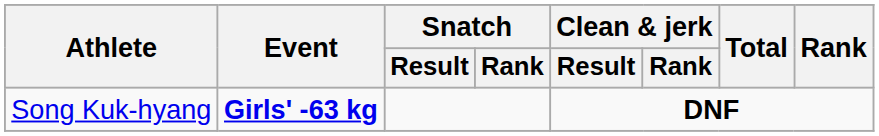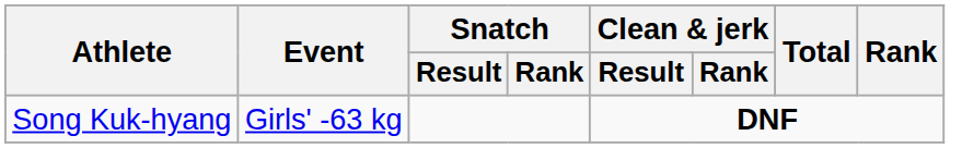Song Kuk-hyang | Event: bold -> normal
